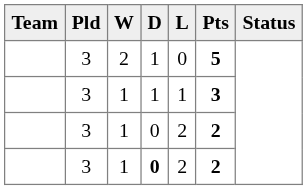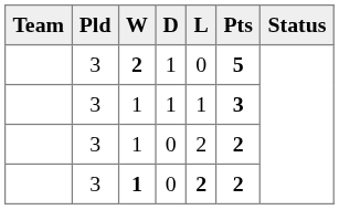row 2 | W: normal -> bold
row 5 | W: normal -> bold
row 5 | D: bold -> normal
row 5 | L: normal -> bold
